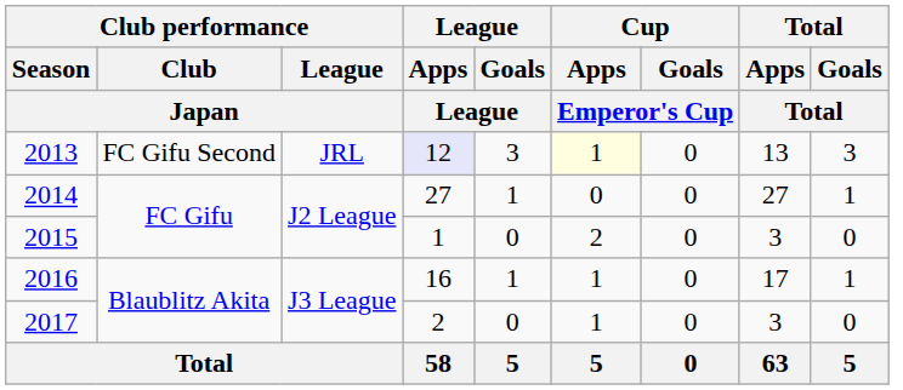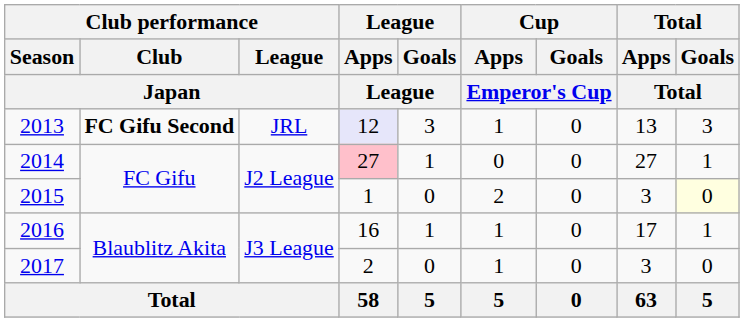2013 | Club performance / Club / Japan: normal -> bold
2013 | Cup / Apps / Emperor's Cup: lightyellow background -> no background
2014 | League / Apps / League: no background -> pink background
2015 | Total / Goals / Total: no background -> lightyellow background
